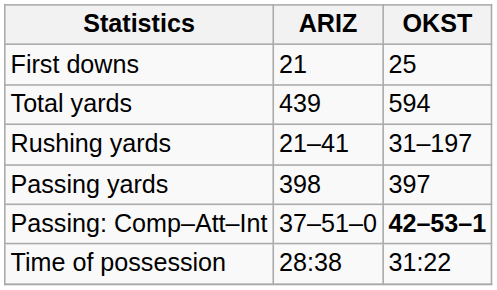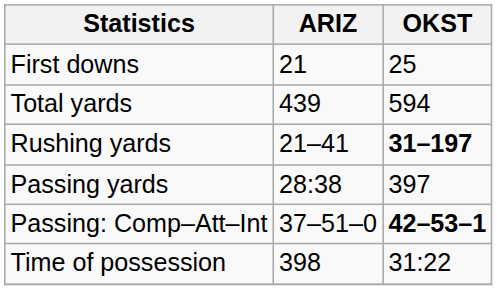Rushing yards | OKST: normal -> bold
Passing yards | ARIZ: 398 -> 28:38
Time of possession | ARIZ: 28:38 -> 398
